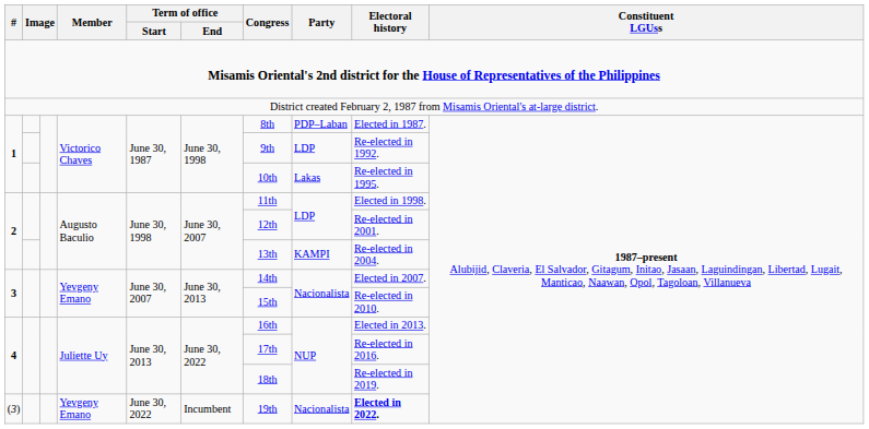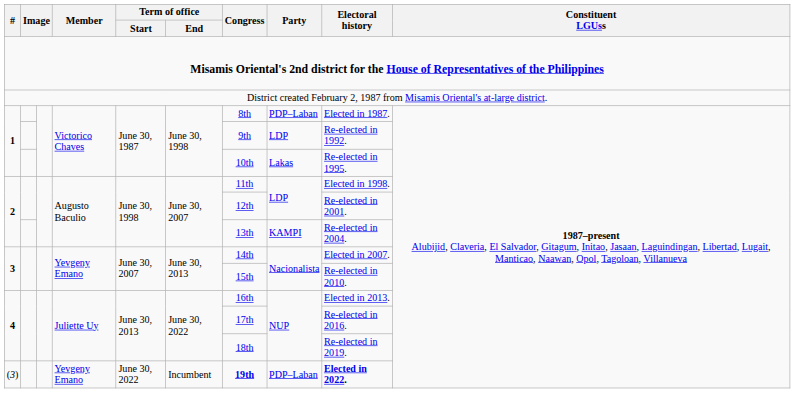(3) | Congress: normal -> bold
(3) | Party: Nacionalista -> PDP–Laban
